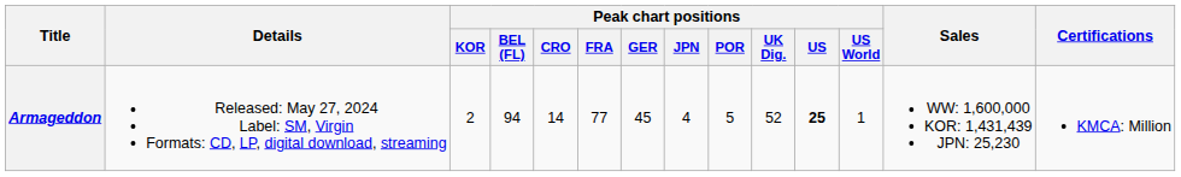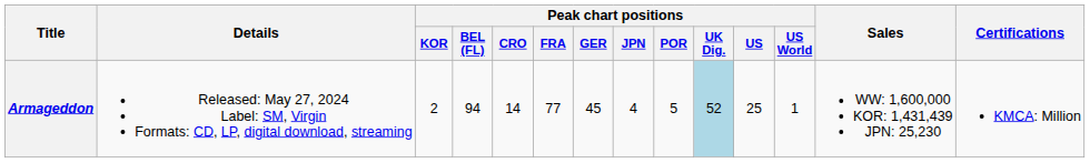Armageddon | Peak chart positions / UK Dig.: no background -> lightblue background
Armageddon | Peak chart positions / US: bold -> normal
